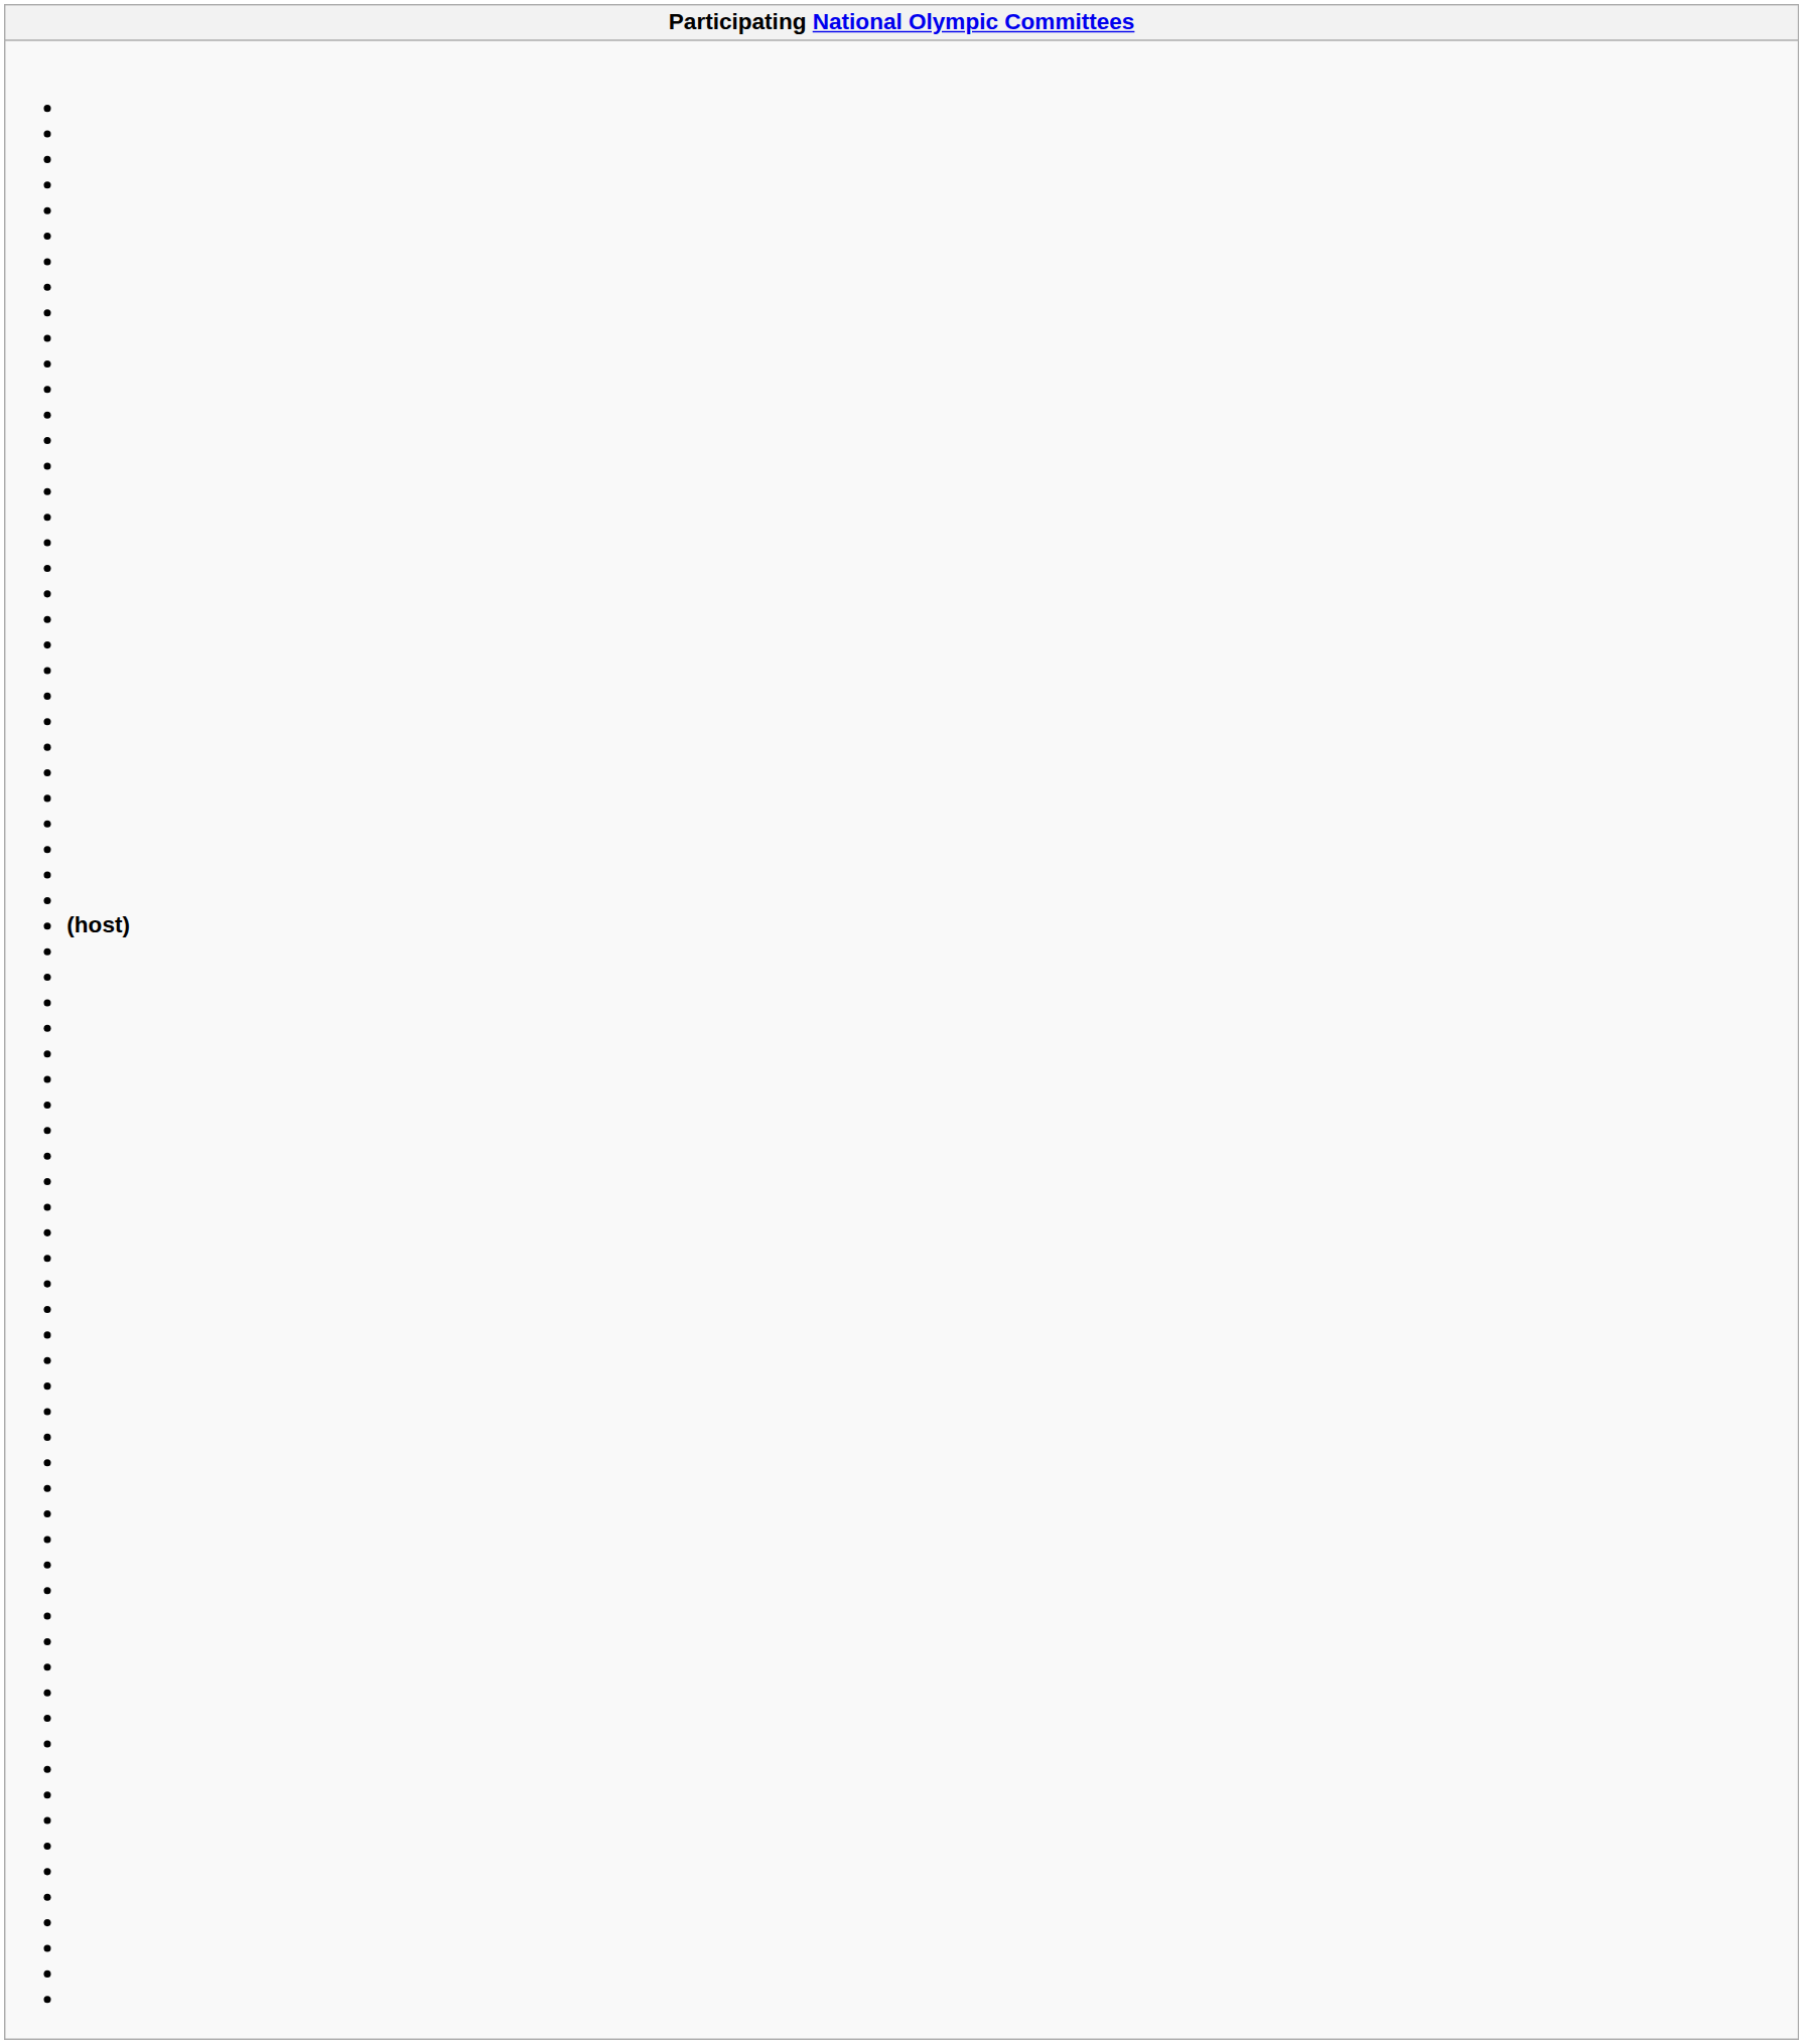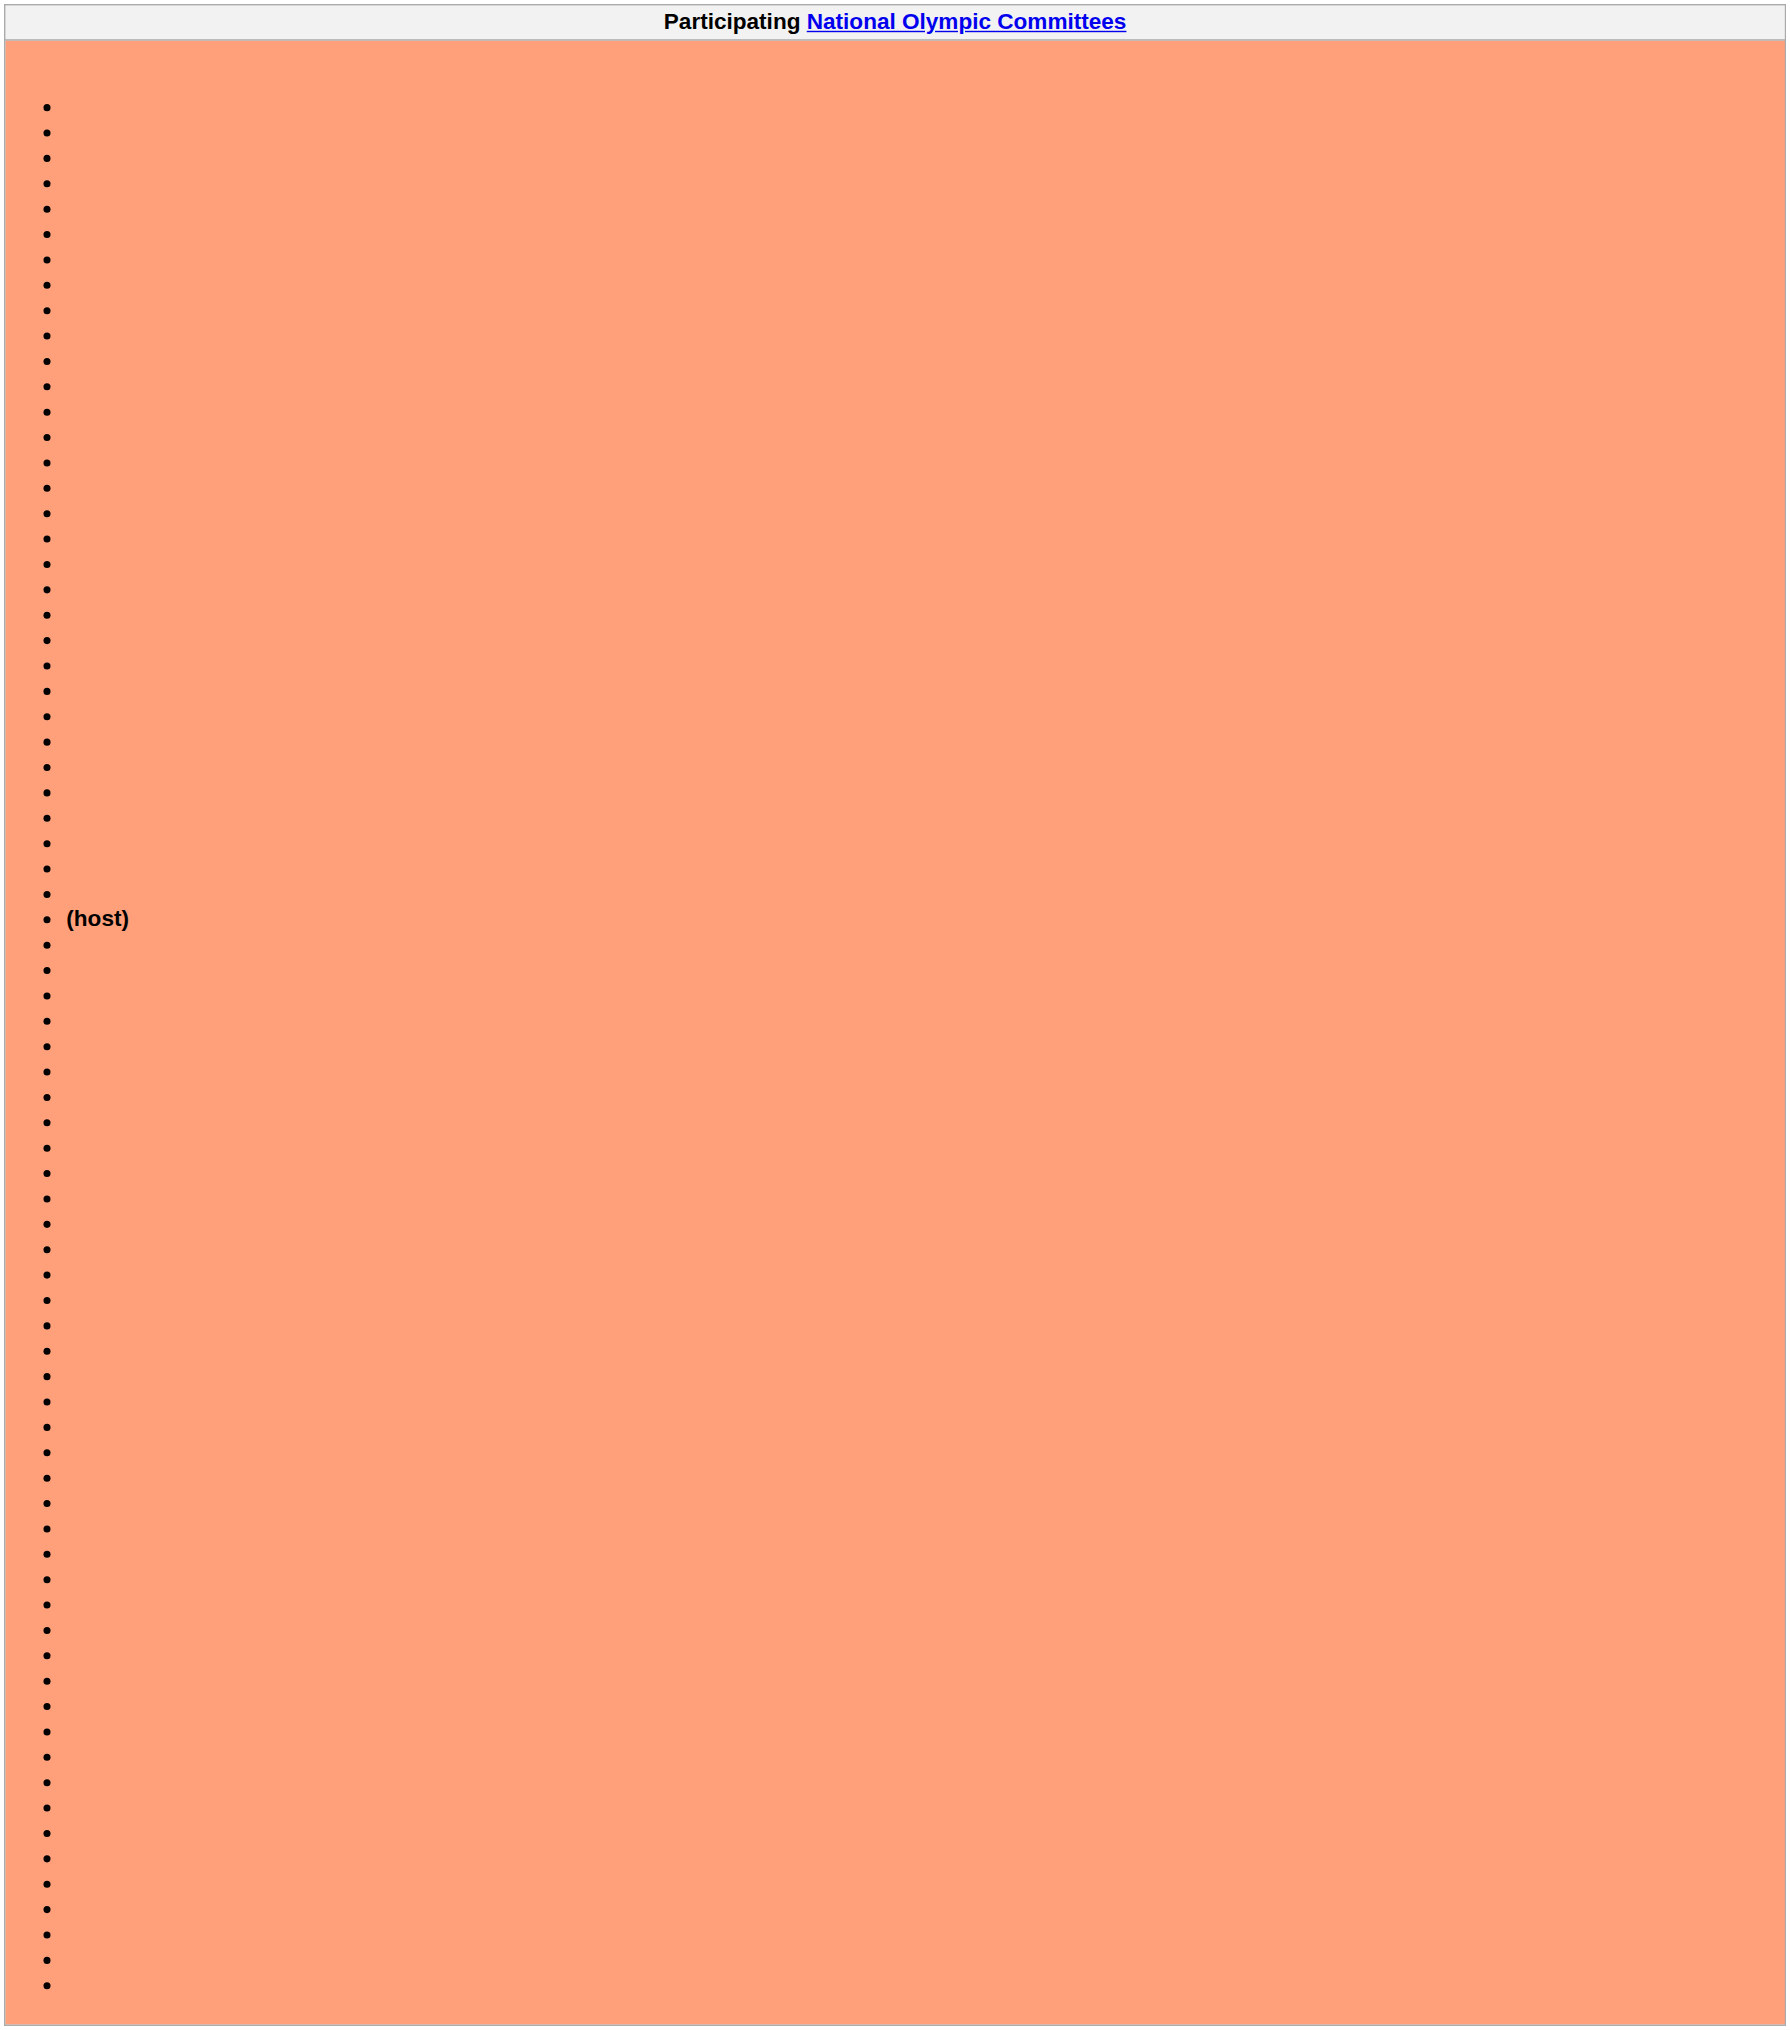row 2 | column 1: no background -> lightsalmon background
